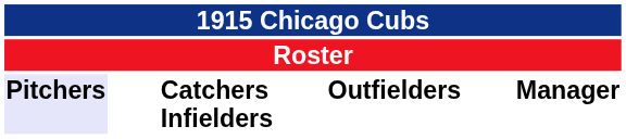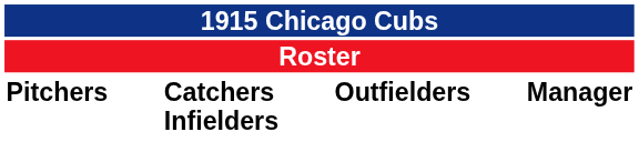Pitchers | column 1: lavender background -> no background
